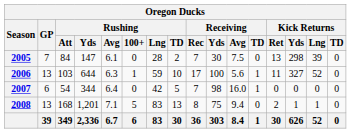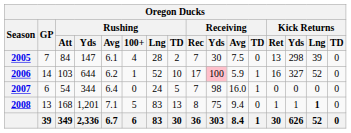2005 | Rushing / 100+: 0 -> 4
2006 | GP: 13 -> 14
2006 | Rushing / Avg: 6.3 -> 6.2
2006 | Rushing / Lng: 59 -> 52
2006 | Receiving / Yds: no background -> pink background
2006 | Receiving / Avg: 5.6 -> 5.9
2006 | Kick Returns / Ret: 11 -> 16
2007 | Rushing / Lng: 42 -> 24
2008 | Kick Returns / Ret: 2 -> 1
2008 | Kick Returns / Lng: normal -> bold
